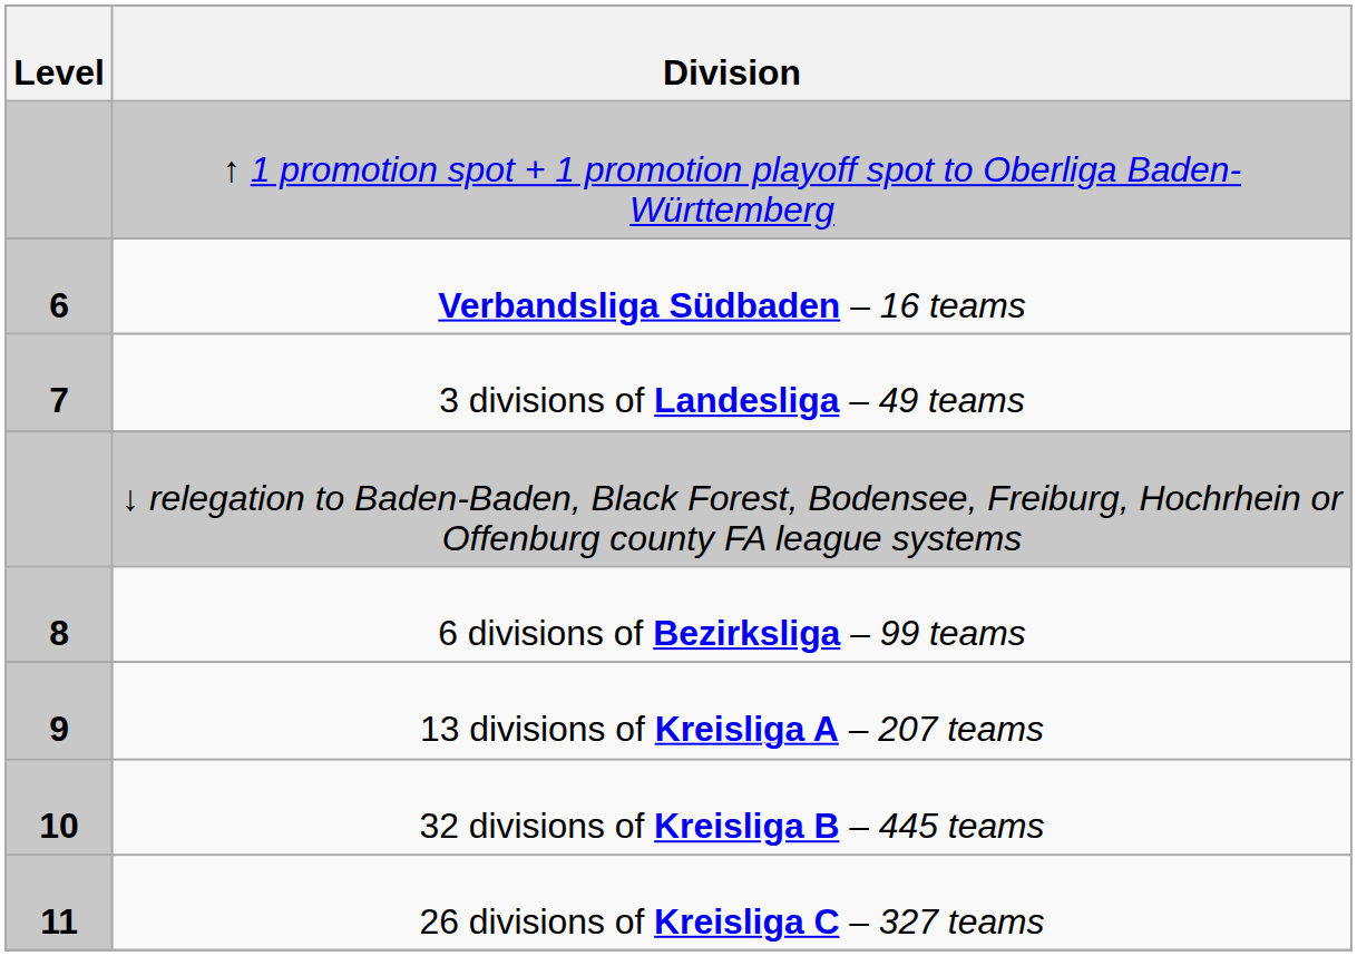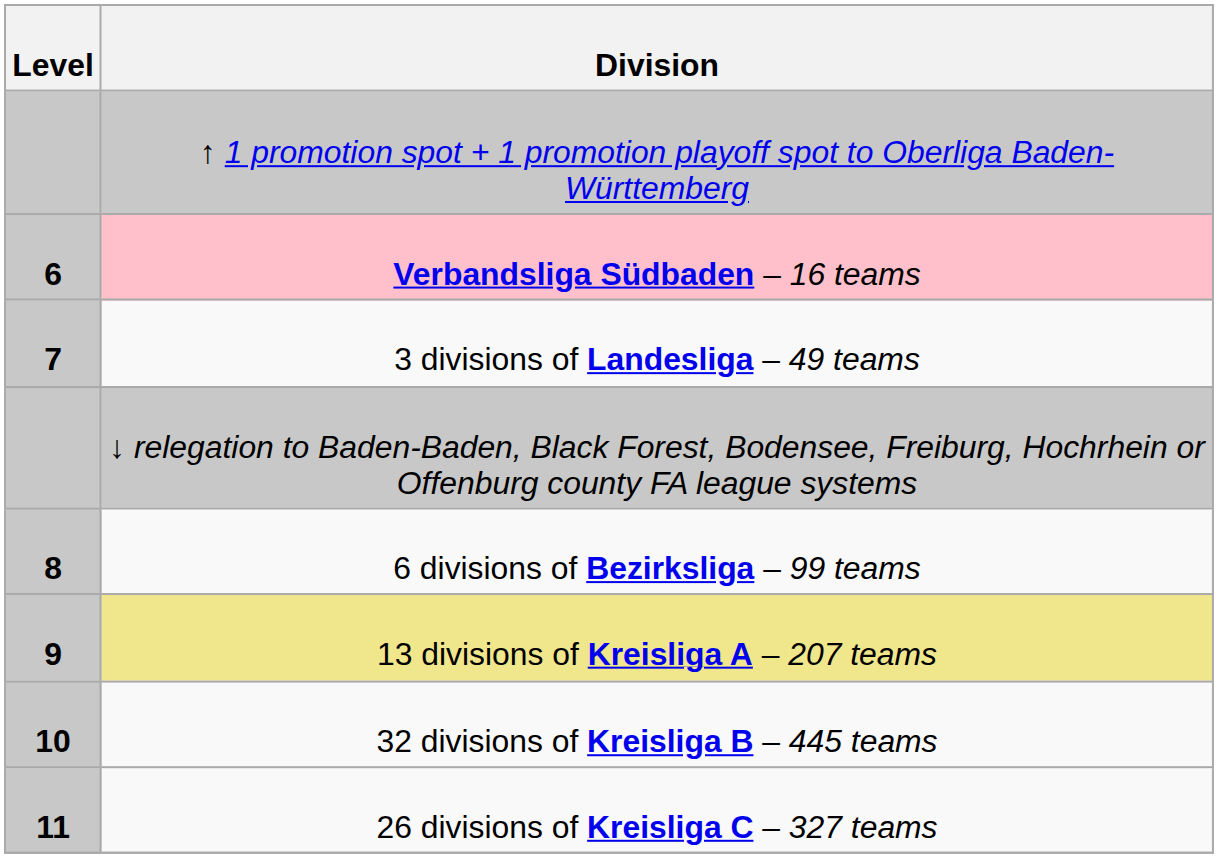Verbandsliga Südbaden – 16 teams | Division: no background -> pink background
13 divisions of Kreisliga A – 207 teams | Division: no background -> khaki background
